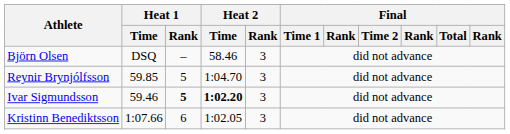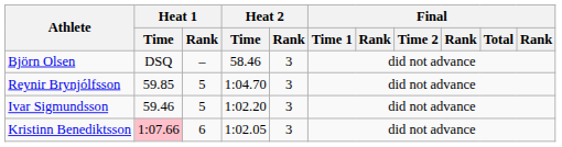Ivar Sigmundsson | Heat 1 / Rank: bold -> normal
Ivar Sigmundsson | Heat 2 / Time: bold -> normal
Kristinn Benediktsson | Heat 1 / Time: no background -> pink background
